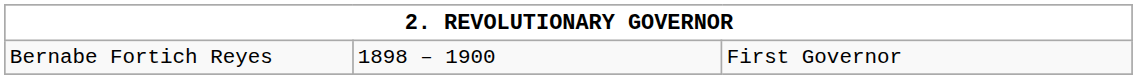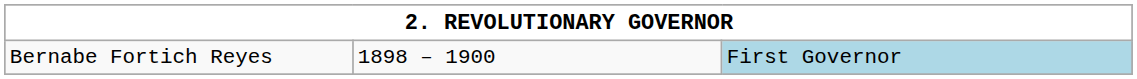Bernabe Fortich Reyes | column 3: no background -> lightblue background
